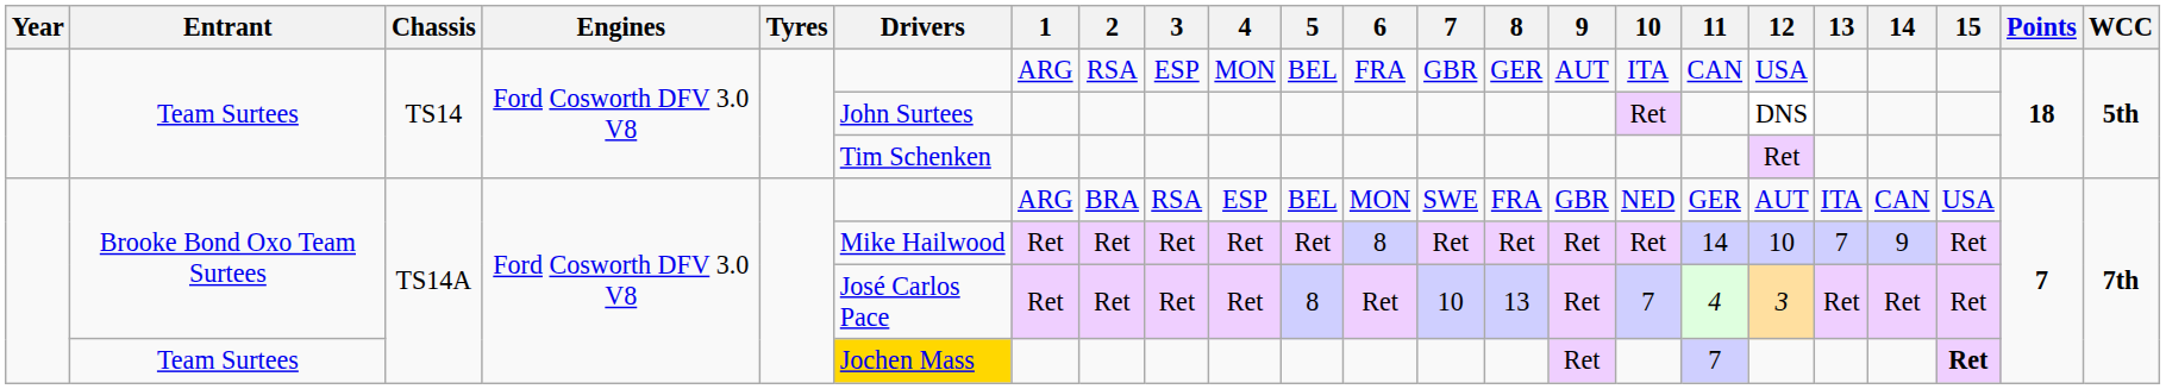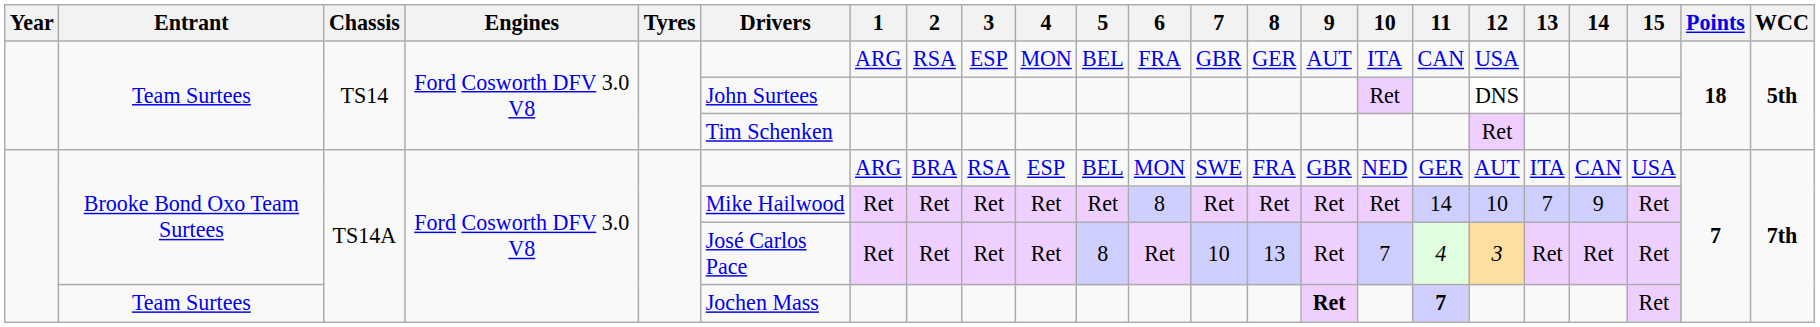Team Surtees / TS14A | Drivers: gold background -> no background
Team Surtees / TS14A | 9: normal -> bold
Team Surtees / TS14A | 11: normal -> bold
Team Surtees / TS14A | 15: bold -> normal
